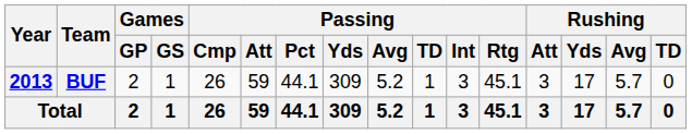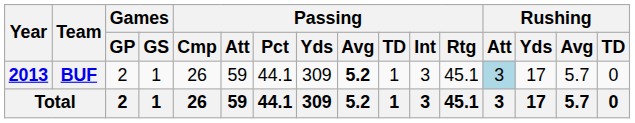BUF | Passing / Avg: normal -> bold
BUF | Rushing / Att: no background -> lightblue background
